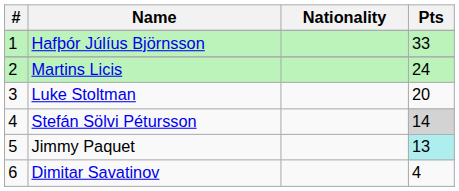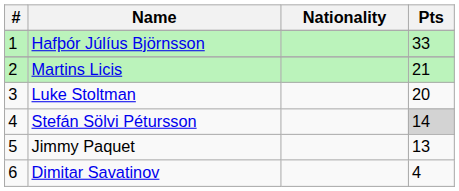Martins Licis | Pts: 24 -> 21
Jimmy Paquet | Pts: paleturquoise background -> no background
